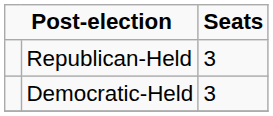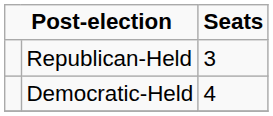Democratic-Held | column 3: 3 -> 4
